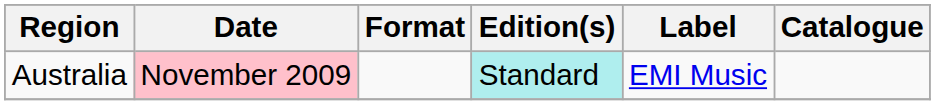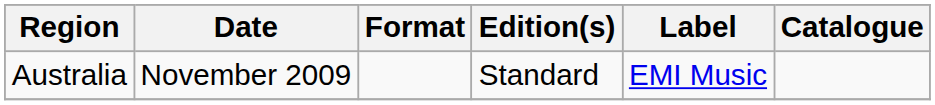Australia | Date: pink background -> no background
Australia | Edition(s): paleturquoise background -> no background
